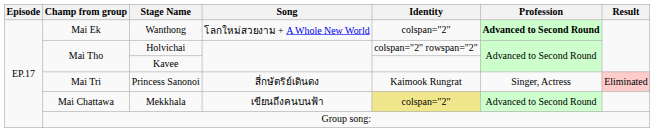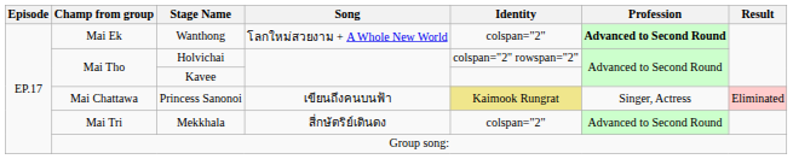Princess Sanonoi | Champ from group: Mai Tri -> Mai Chattawa
Princess Sanonoi | Song: สี่กษัตริย์เดินดง -> เขียนถึงคนบนฟ้า
Princess Sanonoi | Identity: no background -> khaki background
Mekkhala | Champ from group: Mai Chattawa -> Mai Tri
Mekkhala | Song: เขียนถึงคนบนฟ้า -> สี่กษัตริย์เดินดง
Mekkhala | Identity: khaki background -> no background
